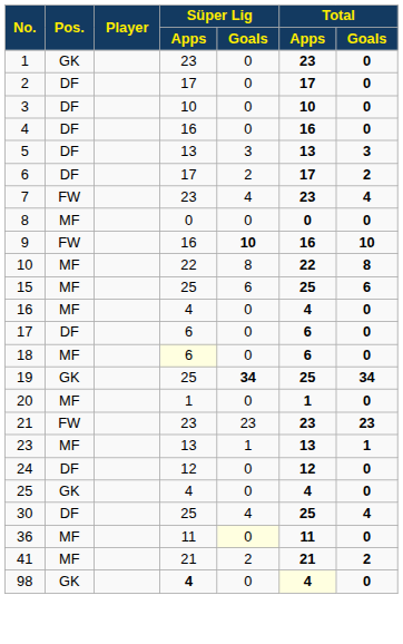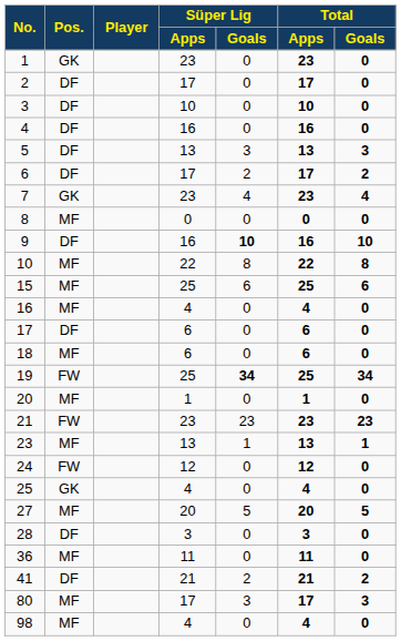7 | Pos.: FW -> GK
9 | Pos.: FW -> DF
18 | Süper Lig / Apps: lightyellow background -> no background
19 | Pos.: GK -> FW
24 | Pos.: DF -> FW
+ row: 27 | MF | 20 | 5 | 20 | 5
+ row: 28 | DF | 3 | 0 | 3 | 0
- row: 30 | DF | 25 | 4 | 25 | 4
36 | Süper Lig / Goals: lightyellow background -> no background
41 | Pos.: MF -> DF
+ row: 80 | MF | 17 | 3 | 17 | 3
98 | Pos.: GK -> MF
98 | Süper Lig / Apps: bold -> normal
98 | Total / Apps: lightyellow background -> no background
